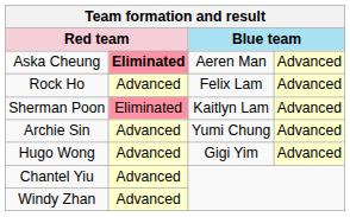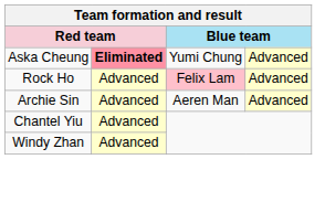Aska Cheung | column 3: Aeren Man -> Yumi Chung
Rock Ho | column 3: no background -> pink background
- row: Sherman Poon | Eliminated | Kaitlyn Lam | Advanced
Archie Sin | column 3: Yumi Chung -> Aeren Man
- row: Hugo Wong | Advanced | Gigi Yim | Advanced
